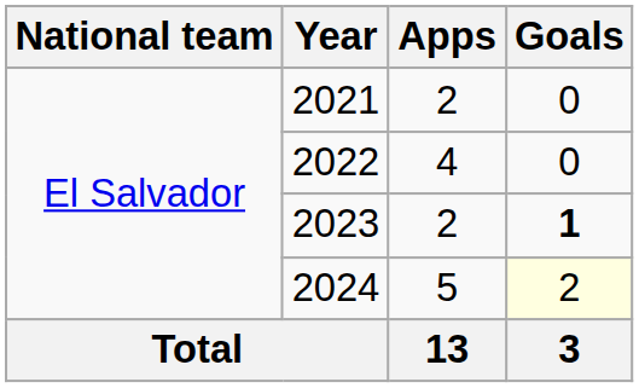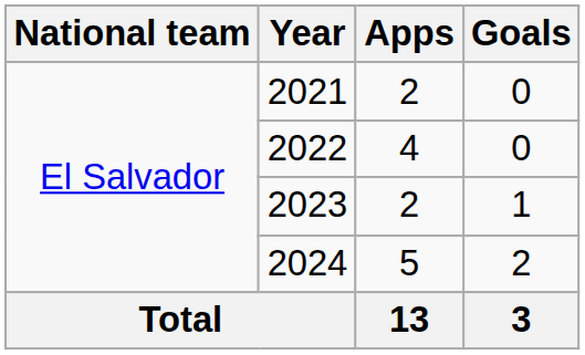2023 | Goals: bold -> normal
2024 | Goals: lightyellow background -> no background
